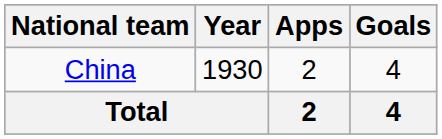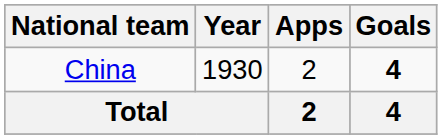China | Goals: normal -> bold
